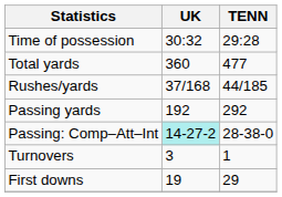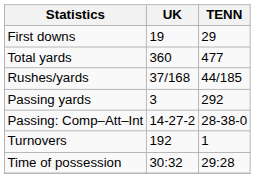rows swapped: First downs <-> Time of possession
Passing yards | UK: 192 -> 3
Passing: Comp–Att–Int | UK: paleturquoise background -> no background
Turnovers | UK: 3 -> 192
